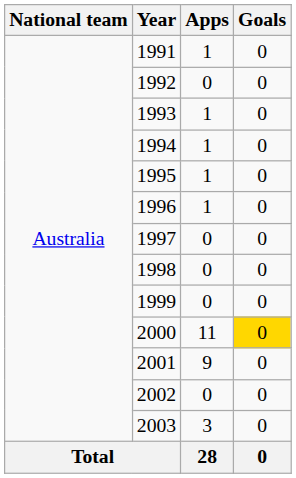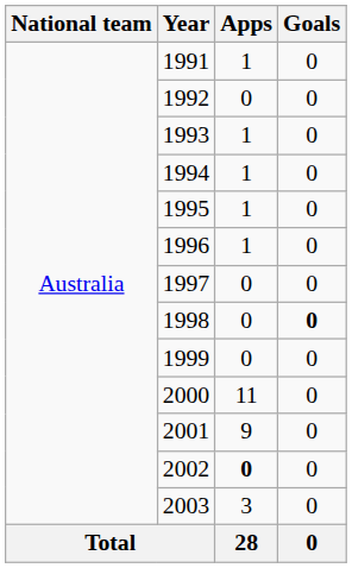1998 | Goals: normal -> bold
2000 | Goals: gold background -> no background
2002 | Apps: normal -> bold
